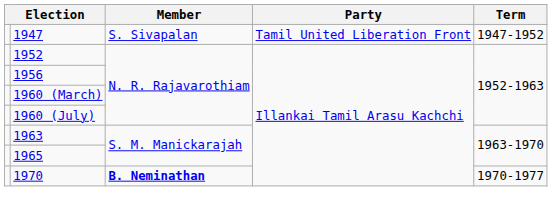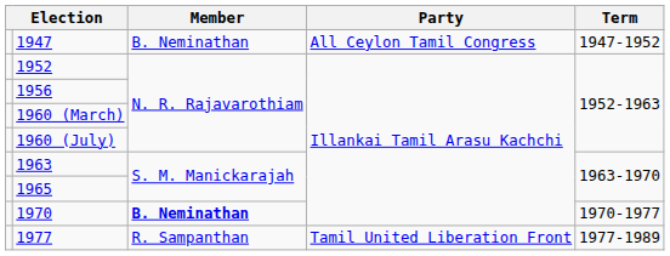1947 | Member: S. Sivapalan -> B. Neminathan
1947 | Party: Tamil United Liberation Front -> All Ceylon Tamil Congress
+ row: 1977 | R. Sampanthan | Tamil United Liberation Front | 1977-1989
